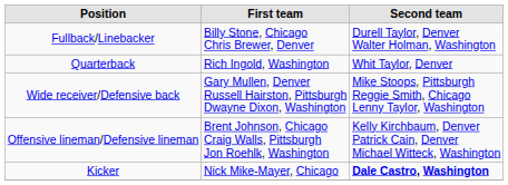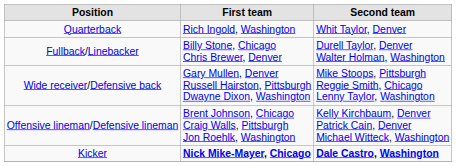rows swapped: Quarterback <-> Fullback/Linebacker
Kicker | First team: normal -> bold
